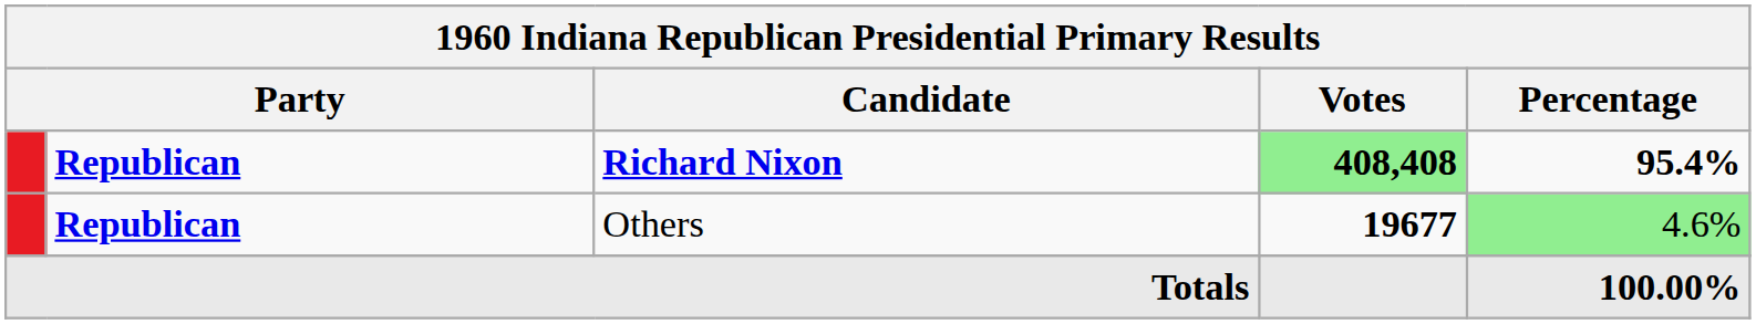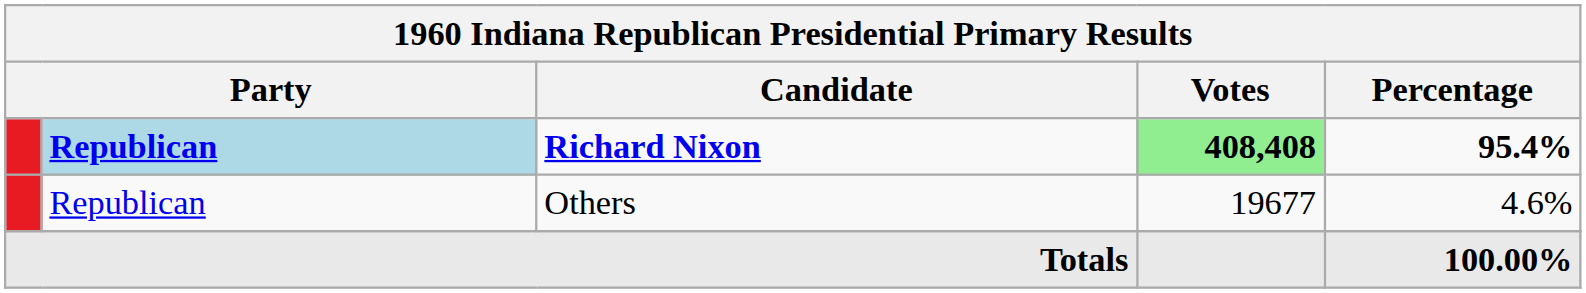Richard Nixon | column 2: no background -> lightblue background
Others | column 2: bold -> normal
Others | Votes: bold -> normal
Others | Percentage: lightgreen background -> no background
